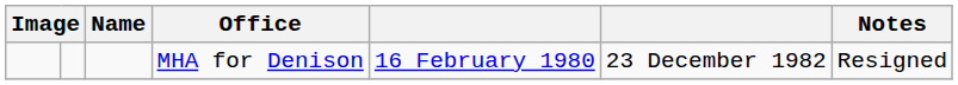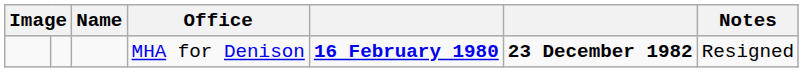MHA for Denison | column 5: normal -> bold
MHA for Denison | column 6: normal -> bold
